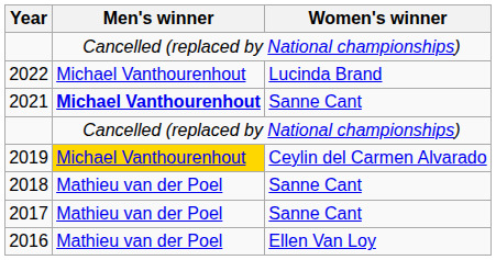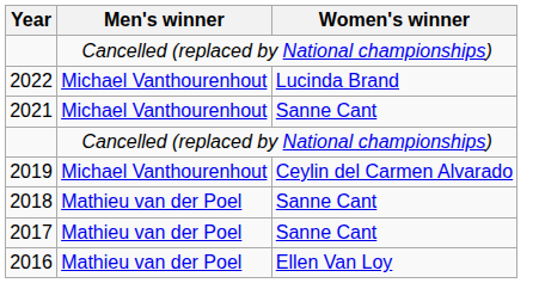2021 | Men's winner: bold -> normal
2019 | Men's winner: gold background -> no background
